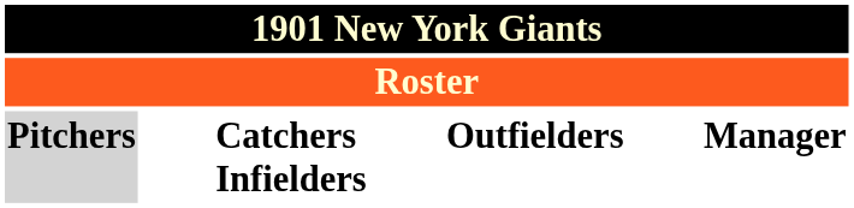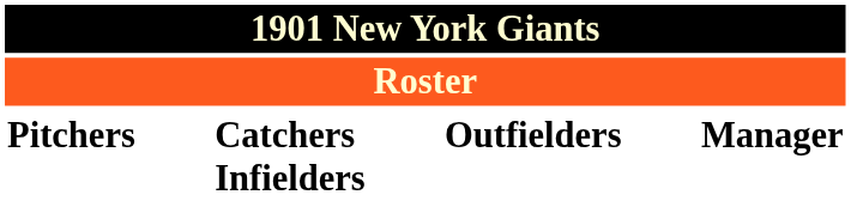Pitchers | column 1: lightgrey background -> no background
